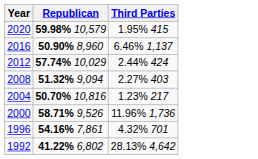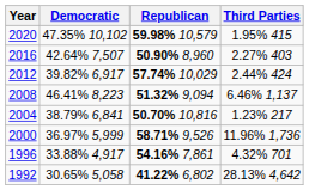+ column: Democratic | 47.35% 10,102 | 42.64% 7,507 | 39.82% 6,917 | 46.41% 8,223 | 38.79% 6,841 | 36.97% 5,999 | 33.88% 4,917 | 30.65% 5,058
2016 | Third Parties: 6.46% 1,137 -> 2.27% 403
2008 | Third Parties: 2.27% 403 -> 6.46% 1,137
